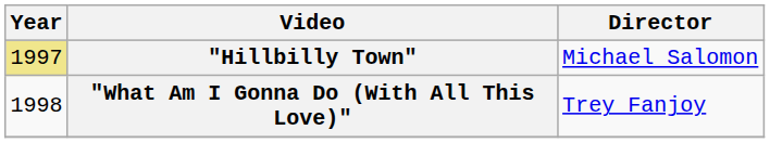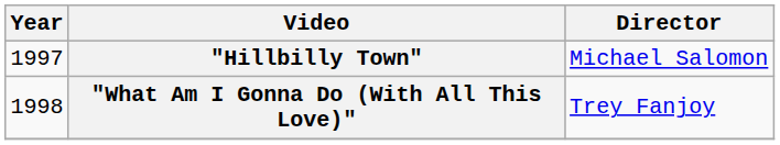"Hillbilly Town" | Year: khaki background -> no background
